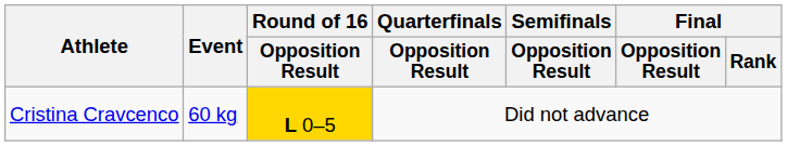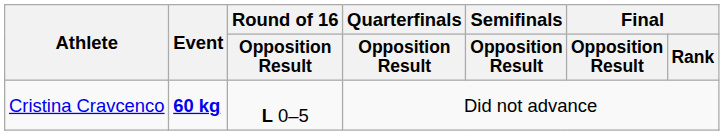Cristina Cravcenco | Event: normal -> bold
Cristina Cravcenco | Round of 16 / Opposition Result: gold background -> no background
